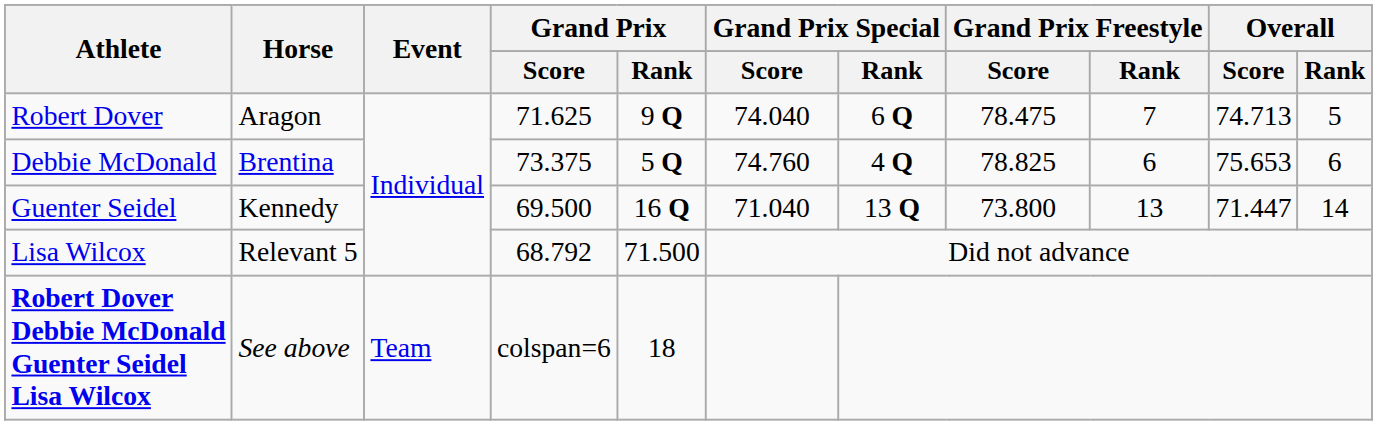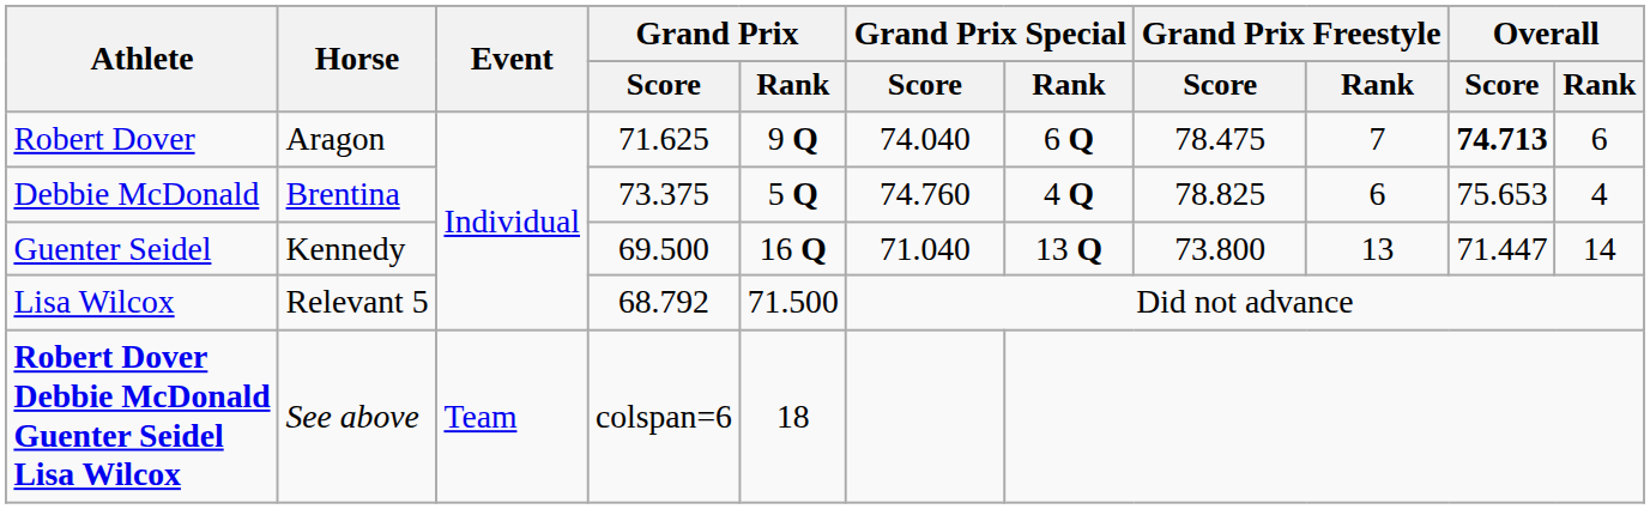Robert Dover | Overall / Score: normal -> bold
Robert Dover | Overall / Rank: 5 -> 6
Debbie McDonald | Overall / Rank: 6 -> 4
